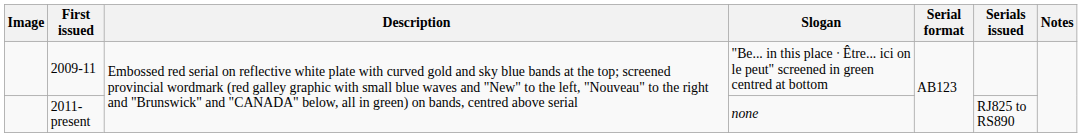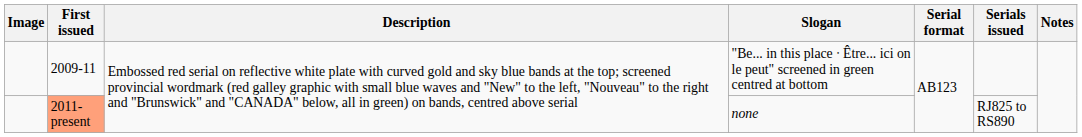row 3 | First issued: no background -> lightsalmon background
